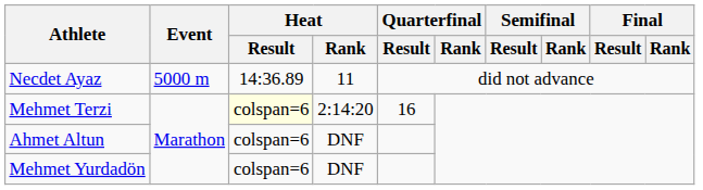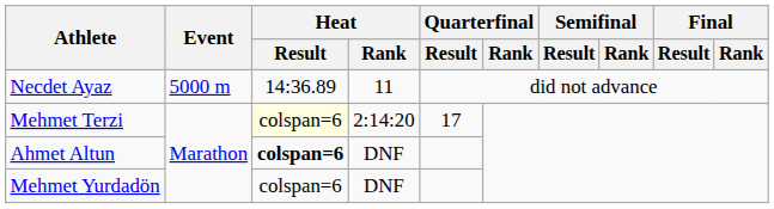Mehmet Terzi | Quarterfinal / Result: 16 -> 17
Ahmet Altun | Heat / Result: normal -> bold
